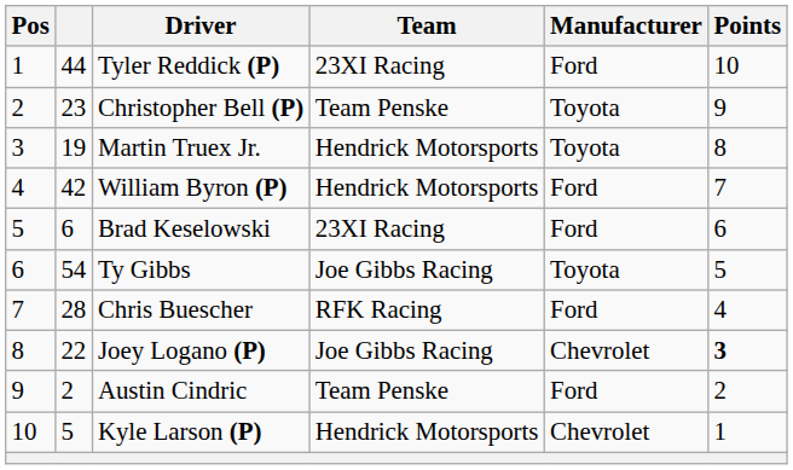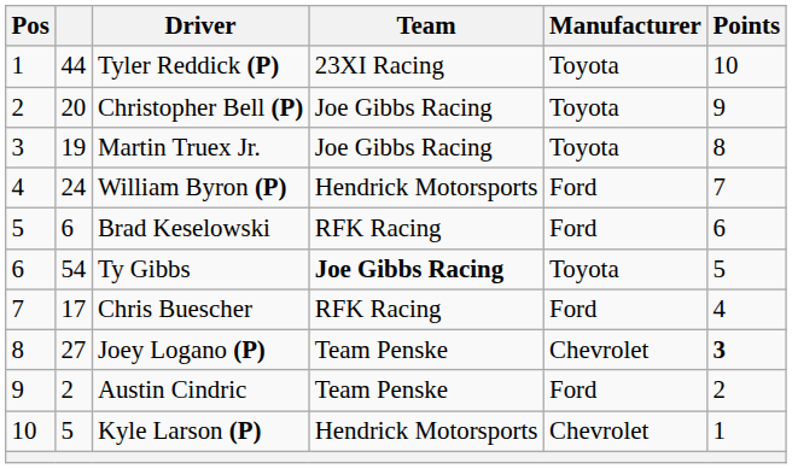Tyler Reddick (P) | Manufacturer: Ford -> Toyota
Christopher Bell (P) | column 2: 23 -> 20
Christopher Bell (P) | Team: Team Penske -> Joe Gibbs Racing
Martin Truex Jr. | Team: Hendrick Motorsports -> Joe Gibbs Racing
William Byron (P) | column 2: 42 -> 24
Brad Keselowski | Team: 23XI Racing -> RFK Racing
Ty Gibbs | Team: normal -> bold
Chris Buescher | column 2: 28 -> 17
Joey Logano (P) | column 2: 22 -> 27
Joey Logano (P) | Team: Joe Gibbs Racing -> Team Penske
